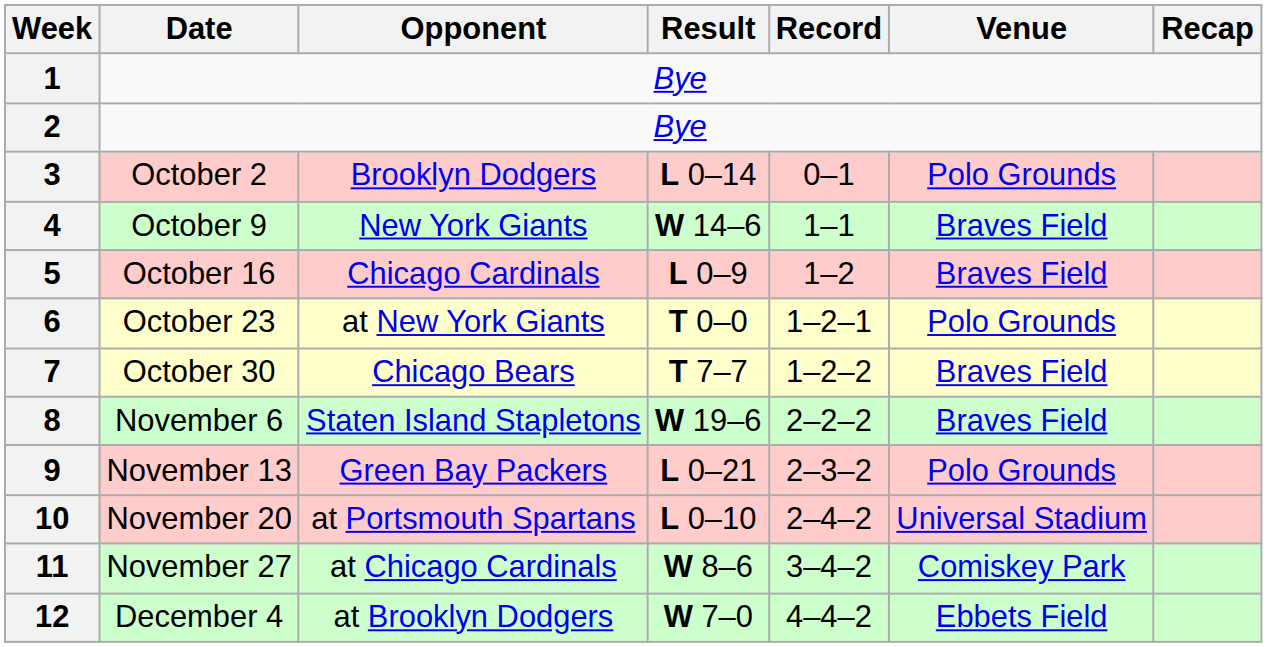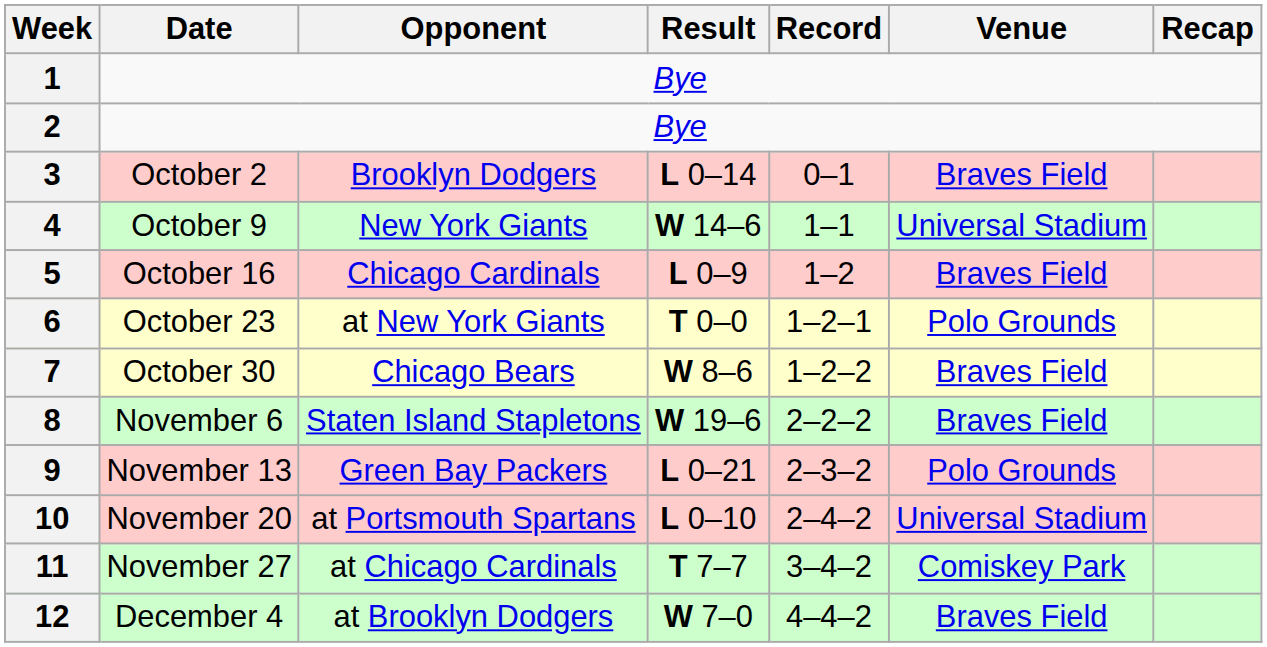3 | Venue: Polo Grounds -> Braves Field
4 | Venue: Braves Field -> Universal Stadium
7 | Result: T 7–7 -> W 8–6
11 | Result: W 8–6 -> T 7–7
12 | Venue: Ebbets Field -> Braves Field
